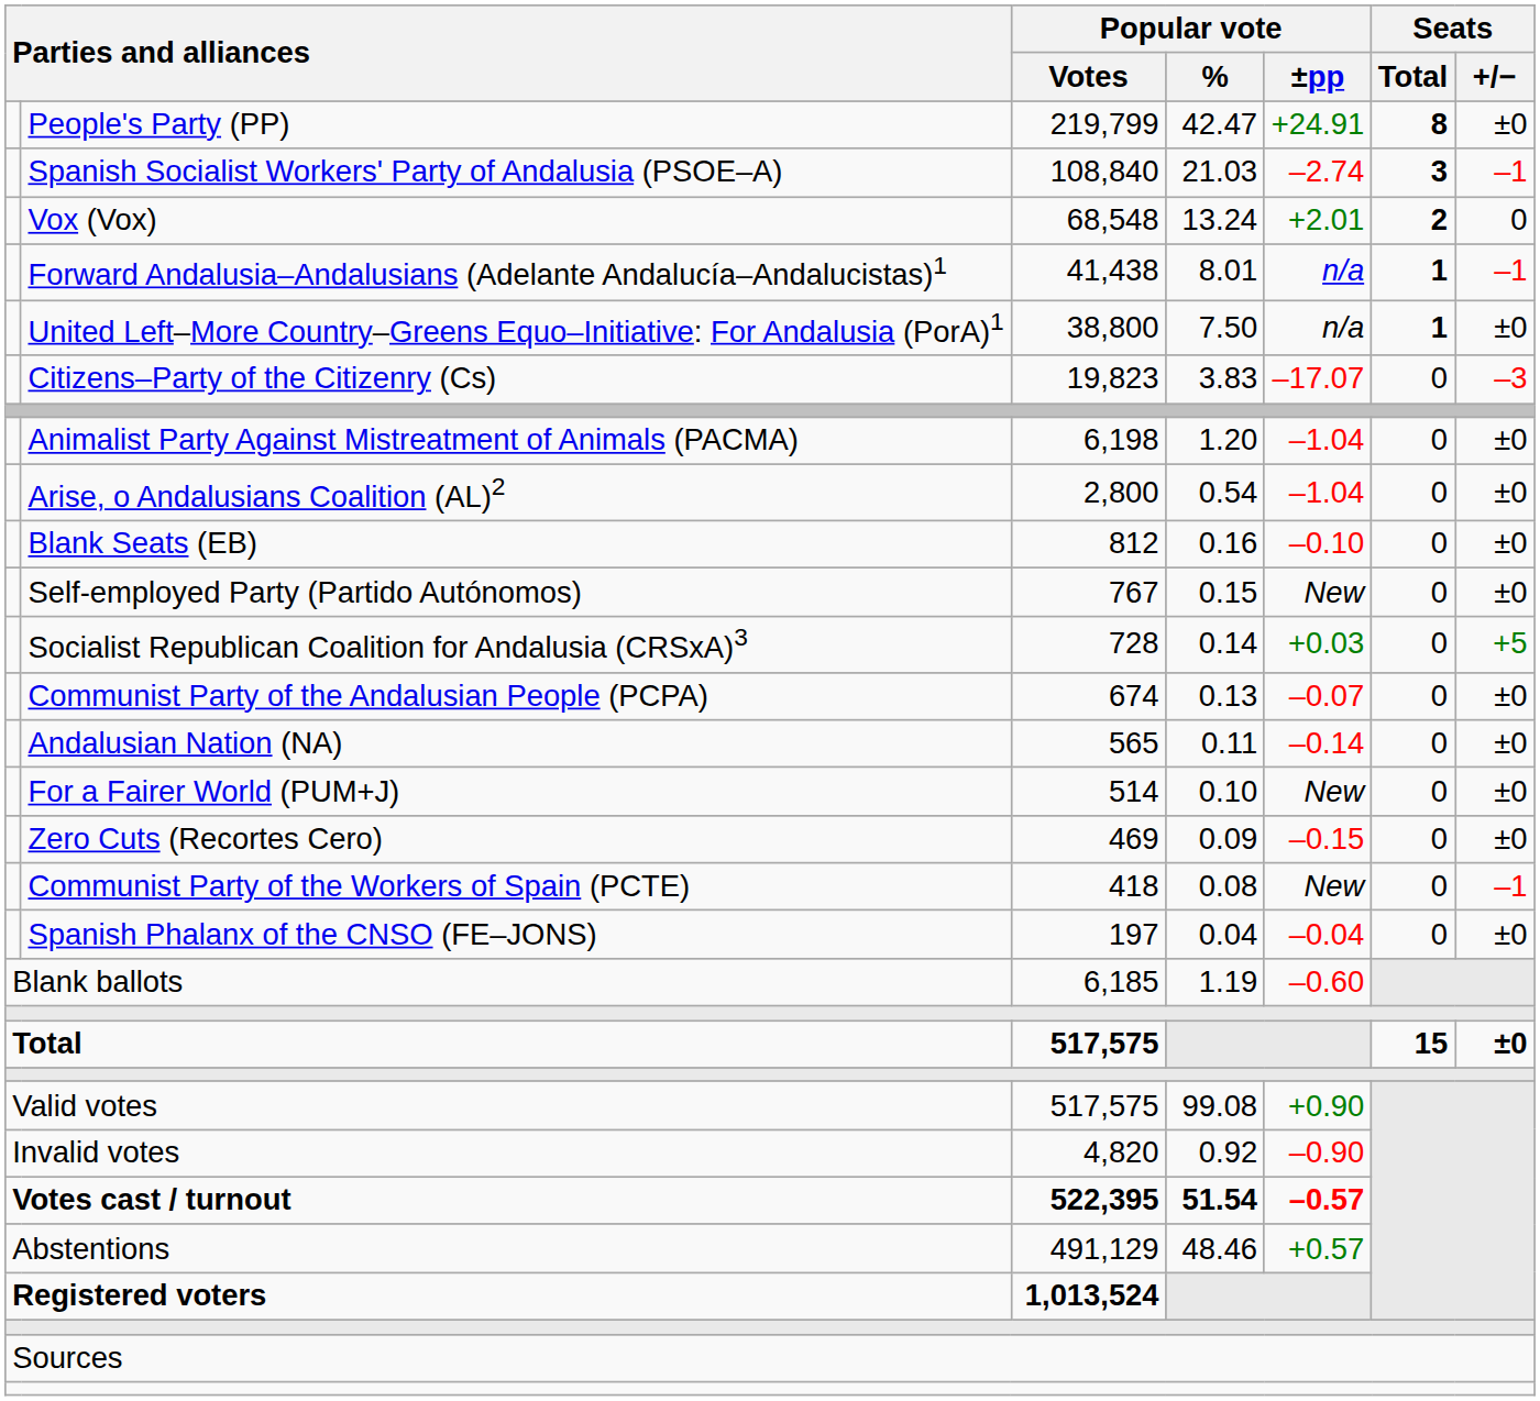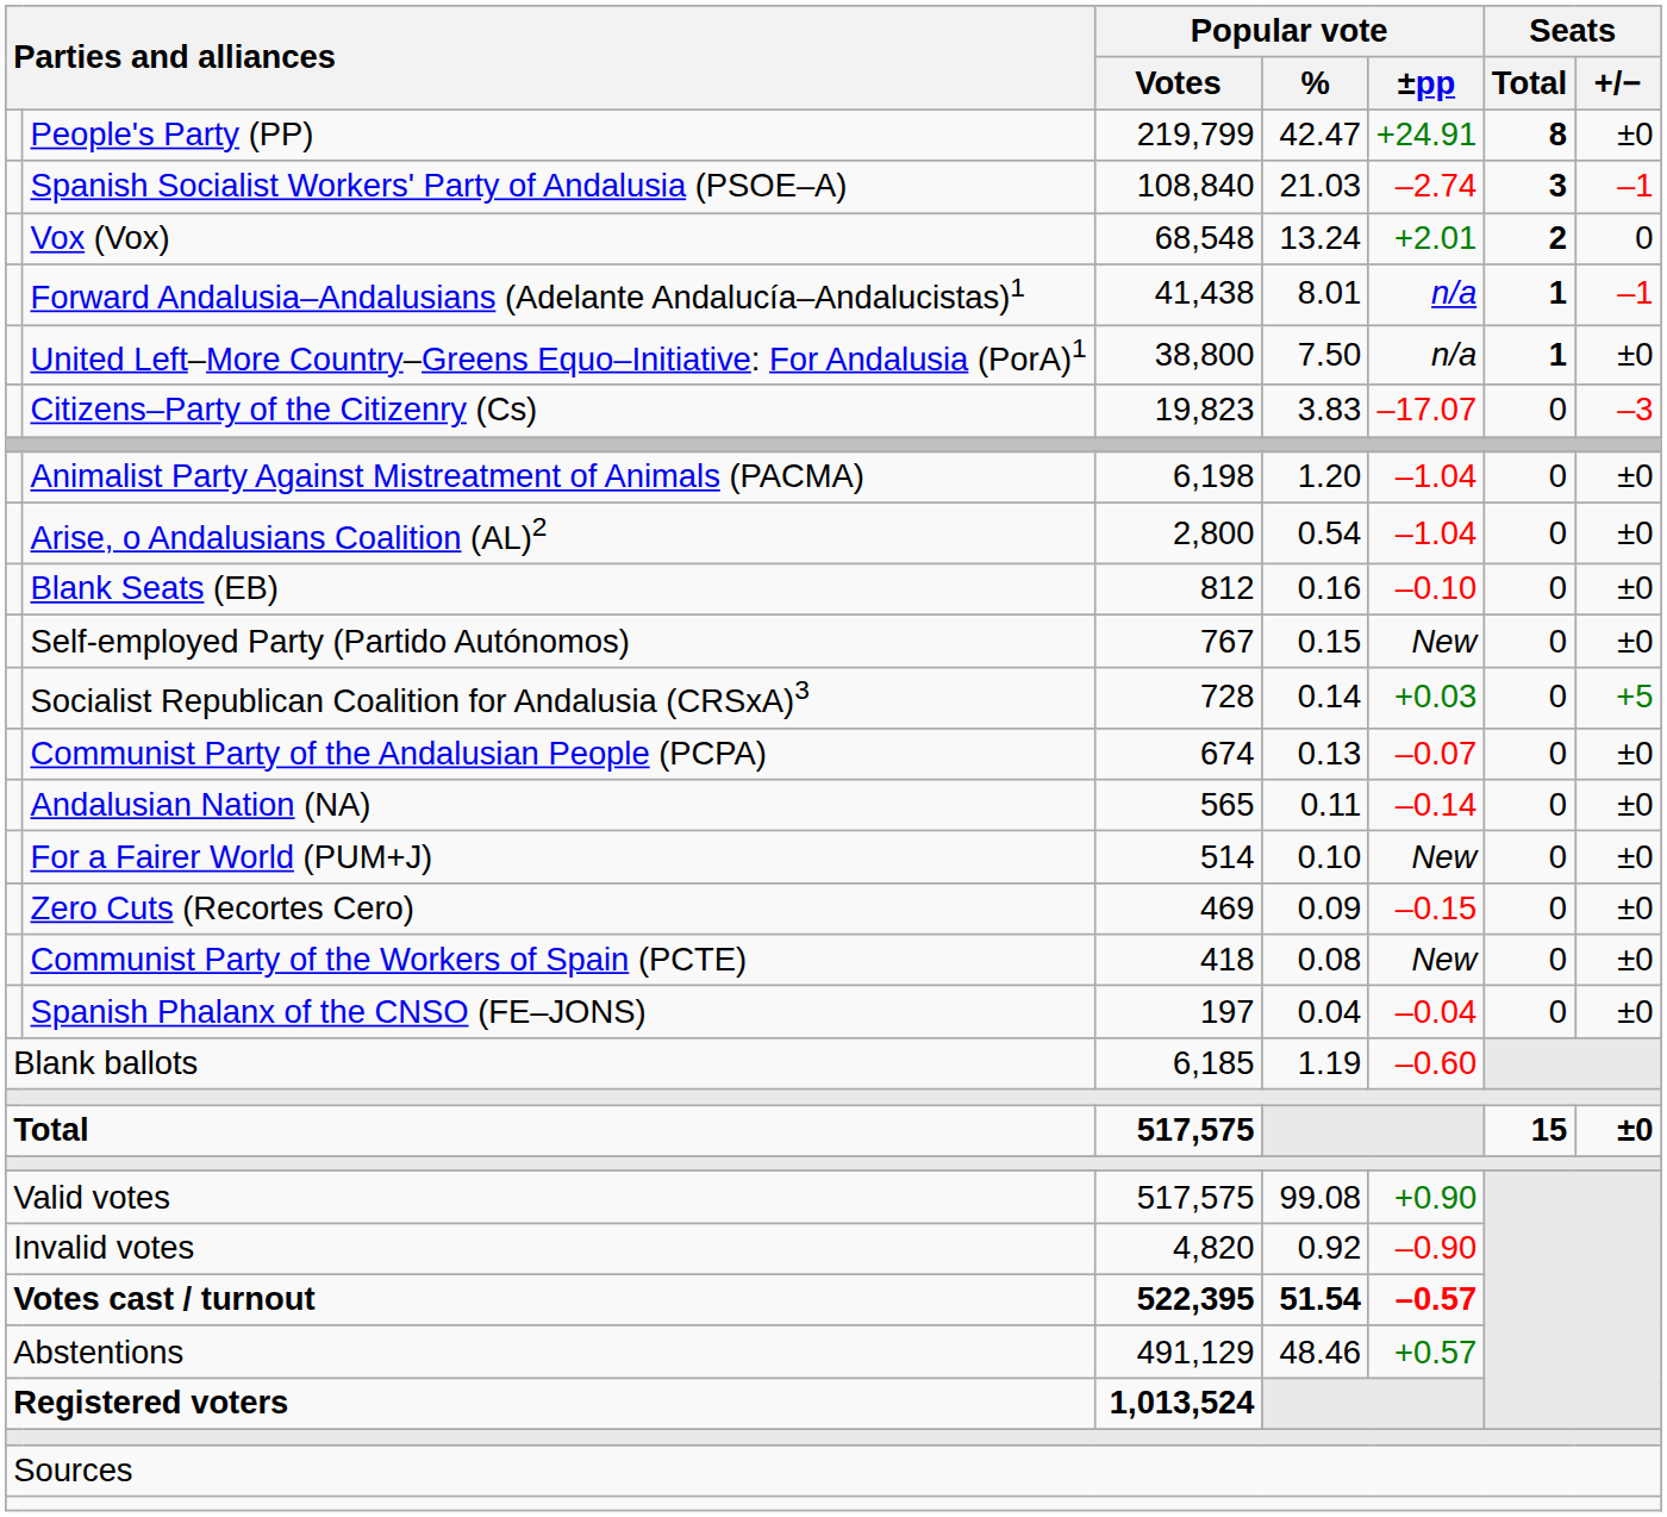Communist Party of the Workers of Spain (PCTE) | Seats / +/−: –1 -> ±0
